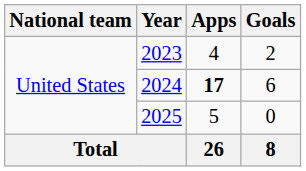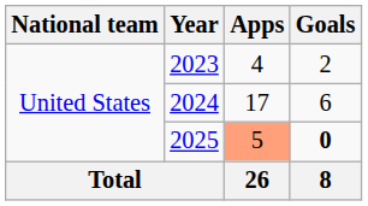2024 | Apps: bold -> normal
2025 | Apps: no background -> lightsalmon background
2025 | Goals: normal -> bold
